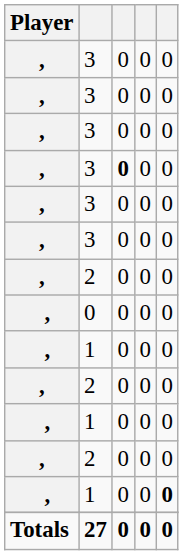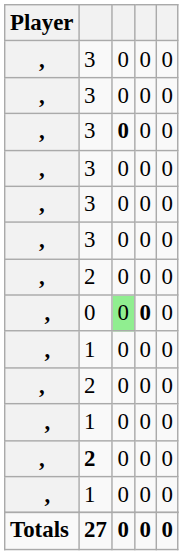row 4 | column 3: normal -> bold
row 5 | column 3: bold -> normal
row 9 | column 3: no background -> lightgreen background
row 9 | column 4: normal -> bold
row 13 | column 2: normal -> bold
row 14 | column 5: bold -> normal
